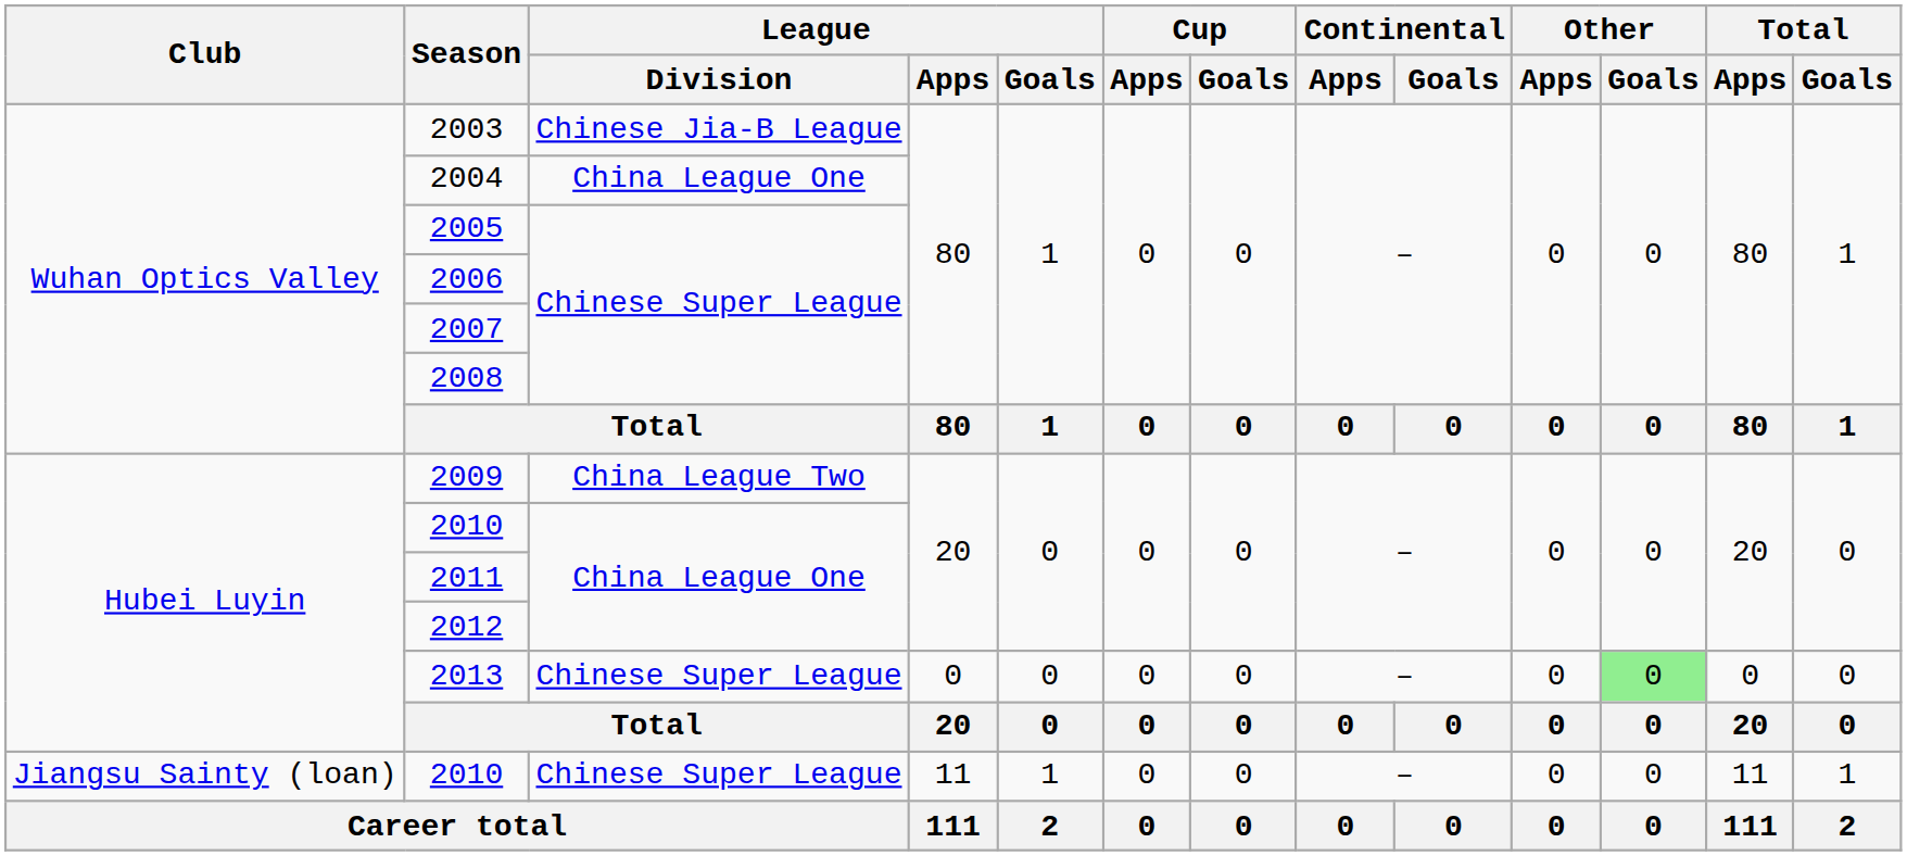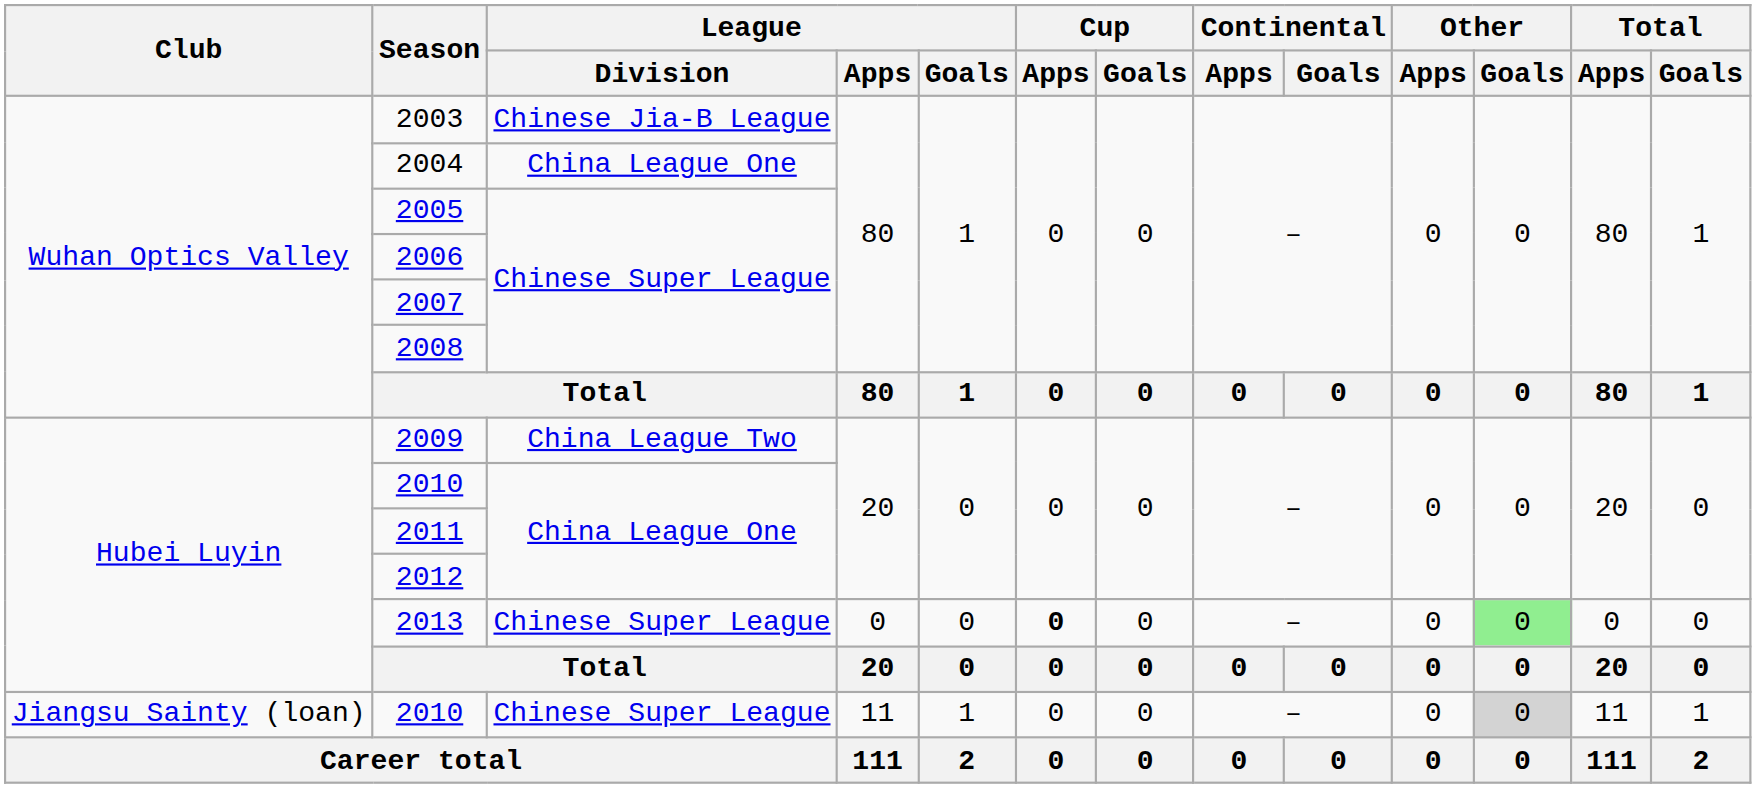2013 | Cup / Apps: normal -> bold
2010 / Chinese Super League | Other / Goals: no background -> lightgrey background
